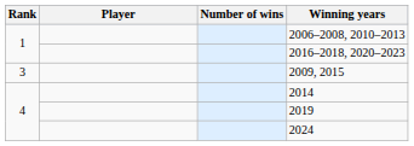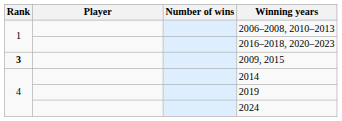2009, 2015 | Rank: normal -> bold
